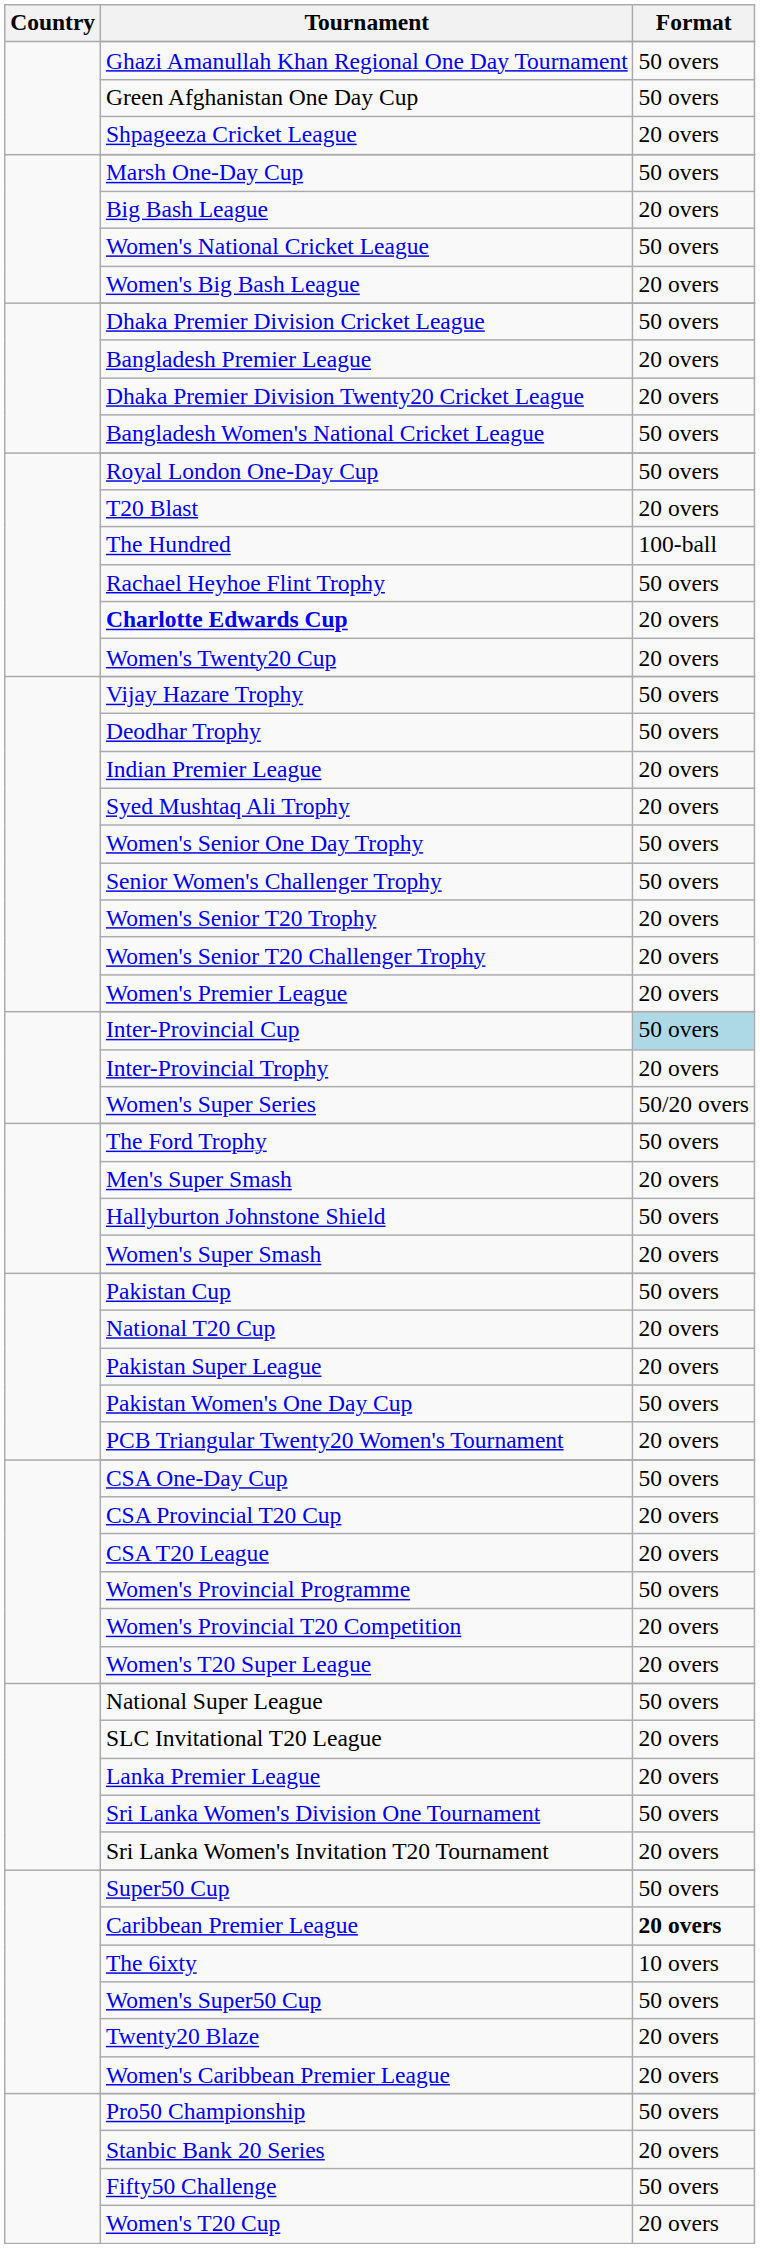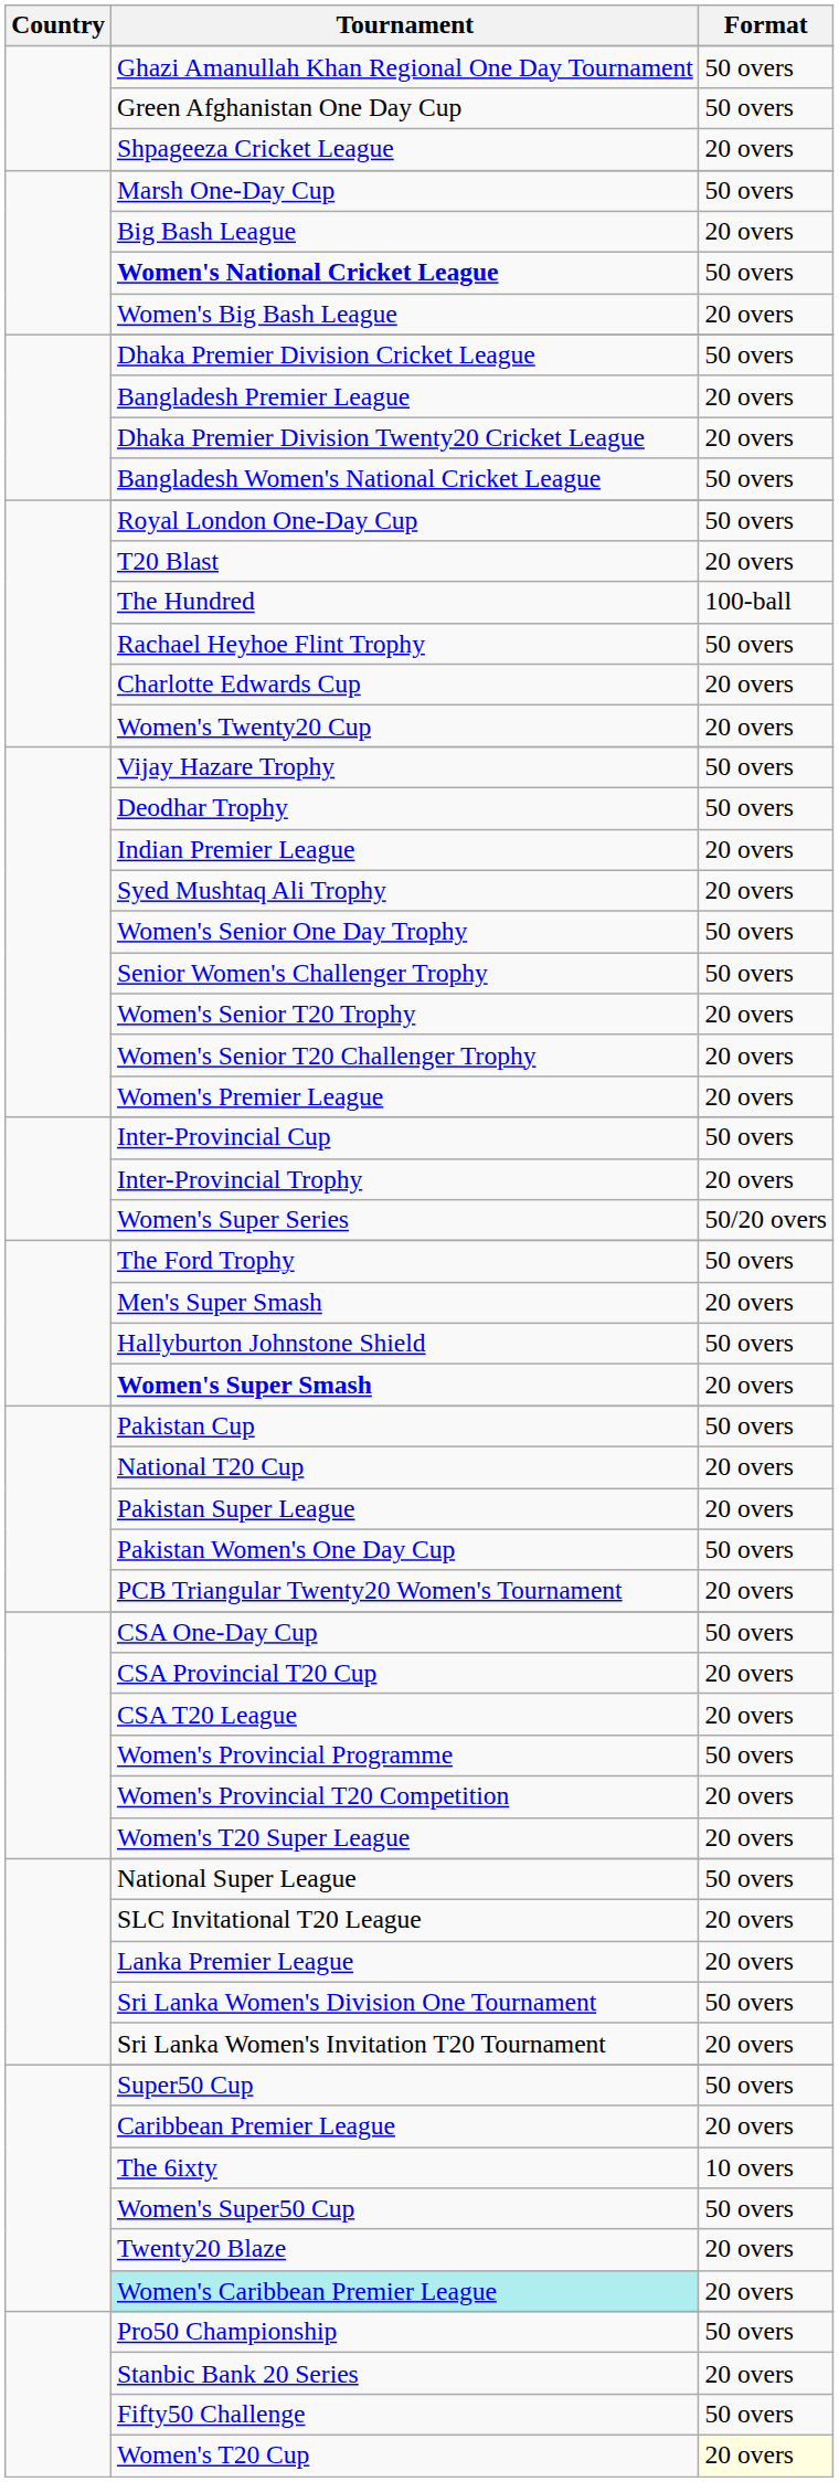Women's National Cricket League | Tournament: normal -> bold
Charlotte Edwards Cup | Tournament: bold -> normal
Inter-Provincial Cup | Format: lightblue background -> no background
Women's Super Smash | Tournament: normal -> bold
Caribbean Premier League | Format: bold -> normal
Women's Caribbean Premier League | Tournament: no background -> paleturquoise background
Women's T20 Cup | Format: no background -> lightyellow background
